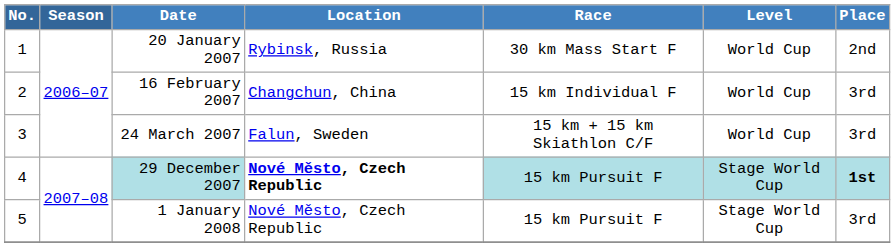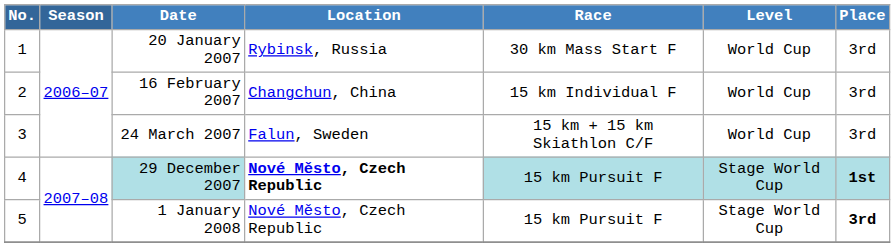20 January 2007 | Place: 2nd -> 3rd
1 January 2008 | Place: normal -> bold
